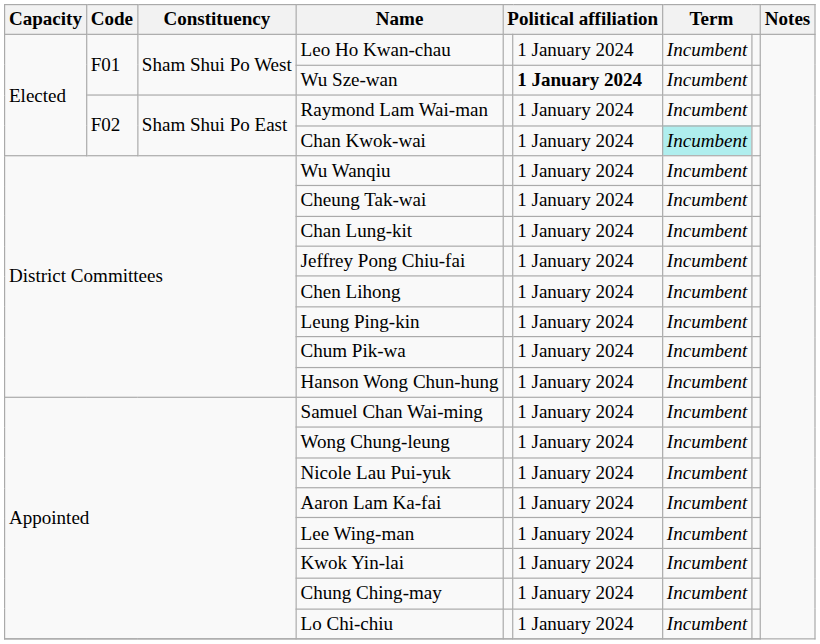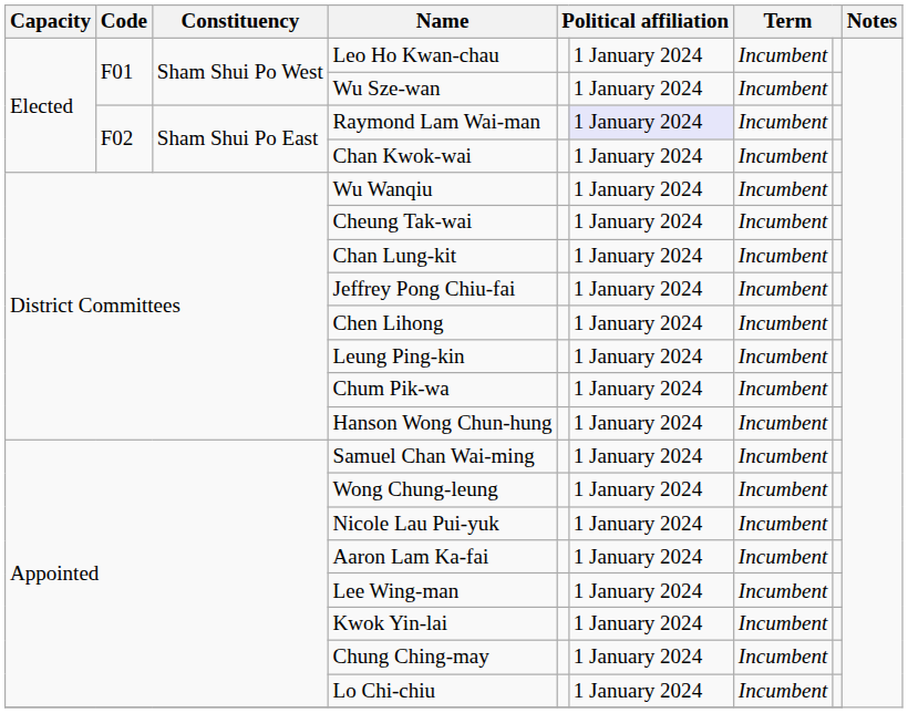Wu Sze-wan | column 6: bold -> normal
Raymond Lam Wai-man | column 6: no background -> lavender background
Chan Kwok-wai | column 7: paleturquoise background -> no background
